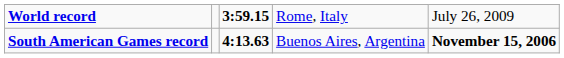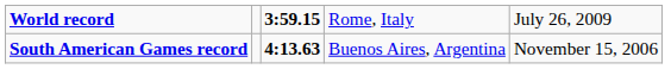South American Games record | column 5: bold -> normal
